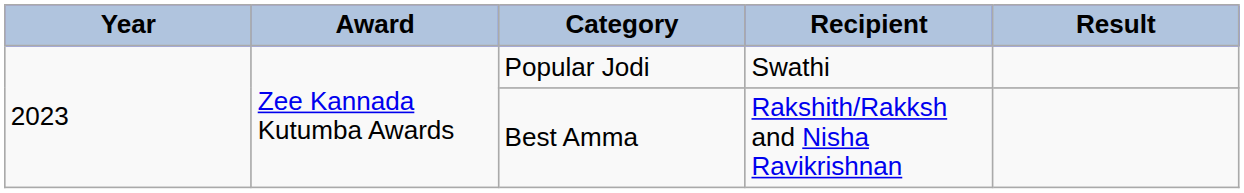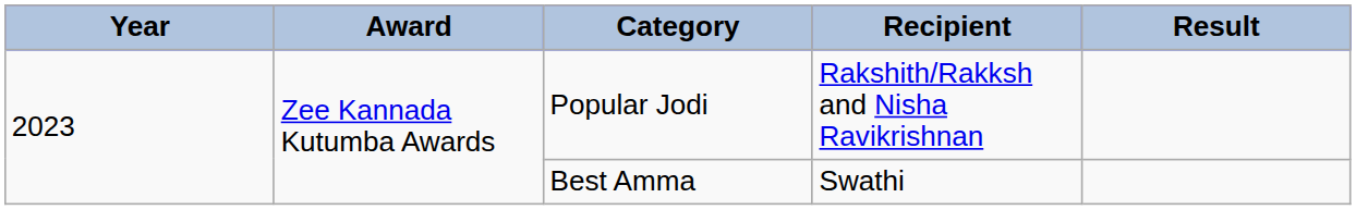Popular Jodi | Recipient: Swathi -> Rakshith/Rakksh and Nisha Ravikrishnan
Best Amma | Recipient: Rakshith/Rakksh and Nisha Ravikrishnan -> Swathi
